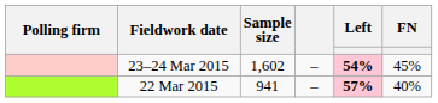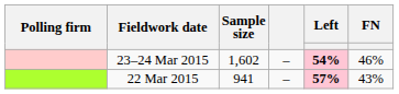23–24 Mar 2015 | FN: 45% -> 46%
22 Mar 2015 | FN: 40% -> 43%
